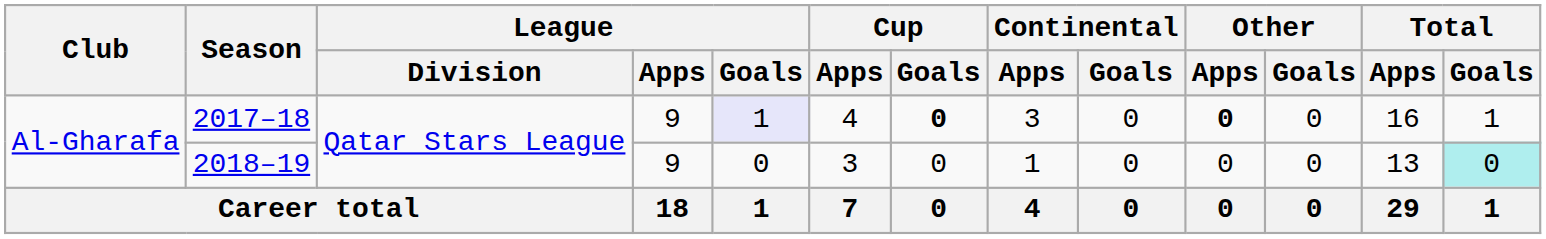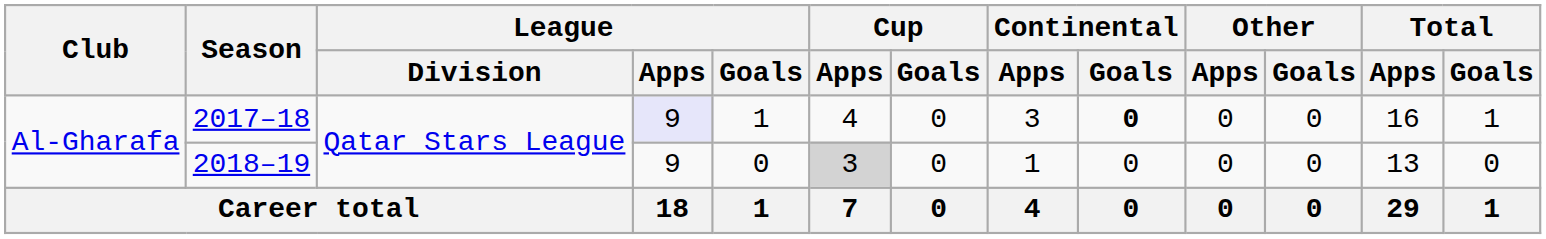2017–18 | League / Apps: no background -> lavender background
2017–18 | League / Goals: lavender background -> no background
2017–18 | Cup / Goals: bold -> normal
2017–18 | Continental / Goals: normal -> bold
2017–18 | Other / Apps: bold -> normal
2018–19 | Cup / Apps: no background -> lightgrey background
2018–19 | Total / Goals: paleturquoise background -> no background
